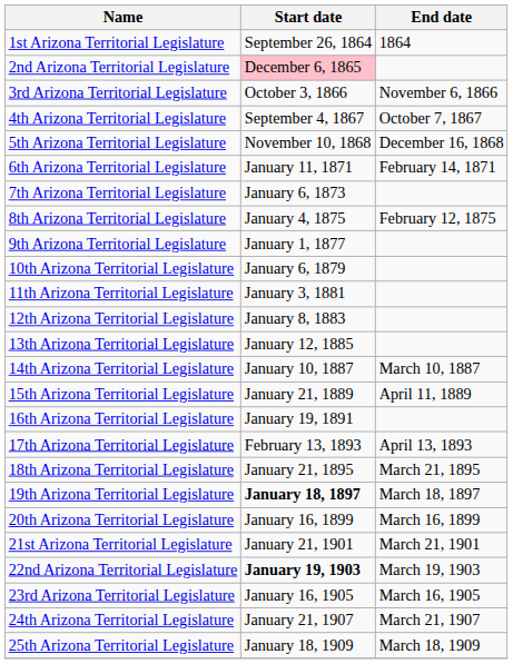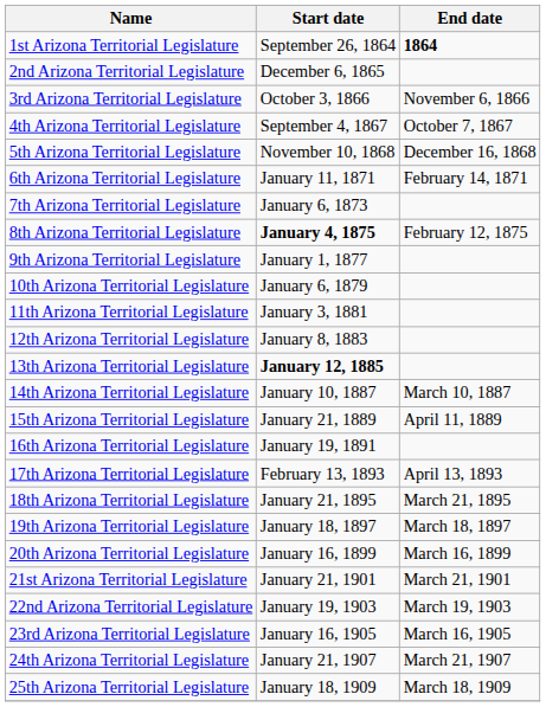1st Arizona Territorial Legislature | End date: normal -> bold
2nd Arizona Territorial Legislature | Start date: pink background -> no background
8th Arizona Territorial Legislature | Start date: normal -> bold
13th Arizona Territorial Legislature | Start date: normal -> bold
19th Arizona Territorial Legislature | Start date: bold -> normal
22nd Arizona Territorial Legislature | Start date: bold -> normal
